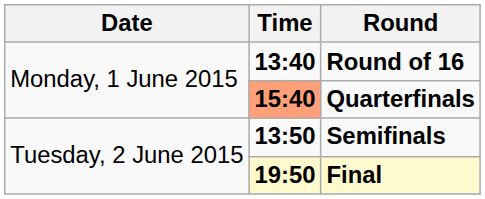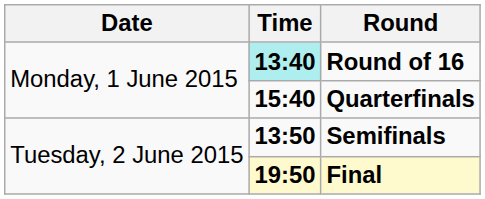Round of 16 | Time: no background -> paleturquoise background
Quarterfinals | Time: lightsalmon background -> no background
